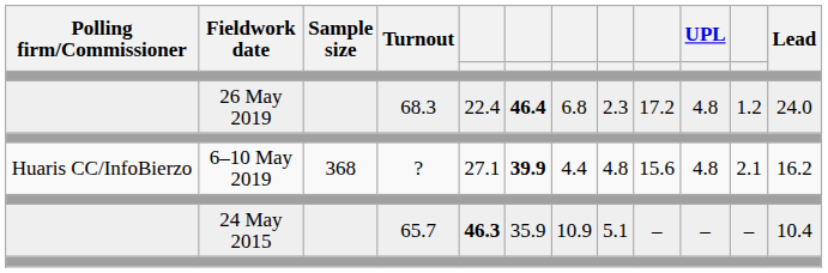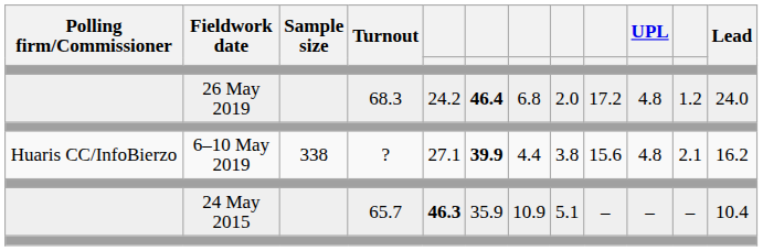26 May 2019 | column 5: 22.4 -> 24.2
26 May 2019 | column 8: 2.3 -> 2.0
6–10 May 2019 | Sample size: 368 -> 338
6–10 May 2019 | column 8: 4.8 -> 3.8
